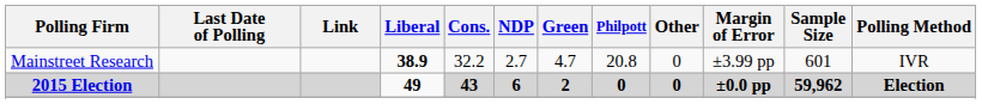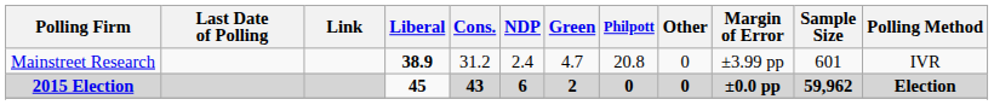Mainstreet Research | Cons.: 32.2 -> 31.2
Mainstreet Research | NDP: 2.7 -> 2.4
2015 Election | Liberal: 49 -> 45
